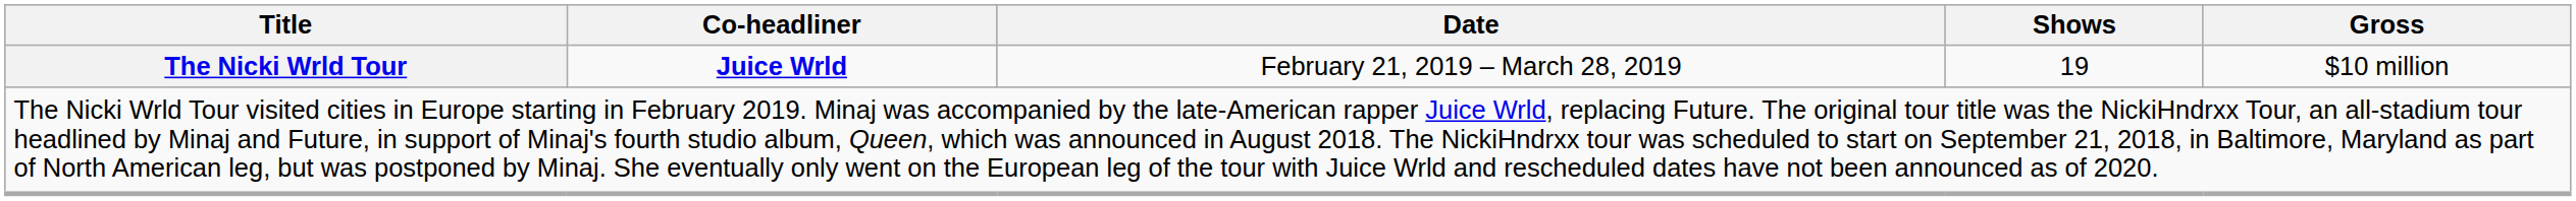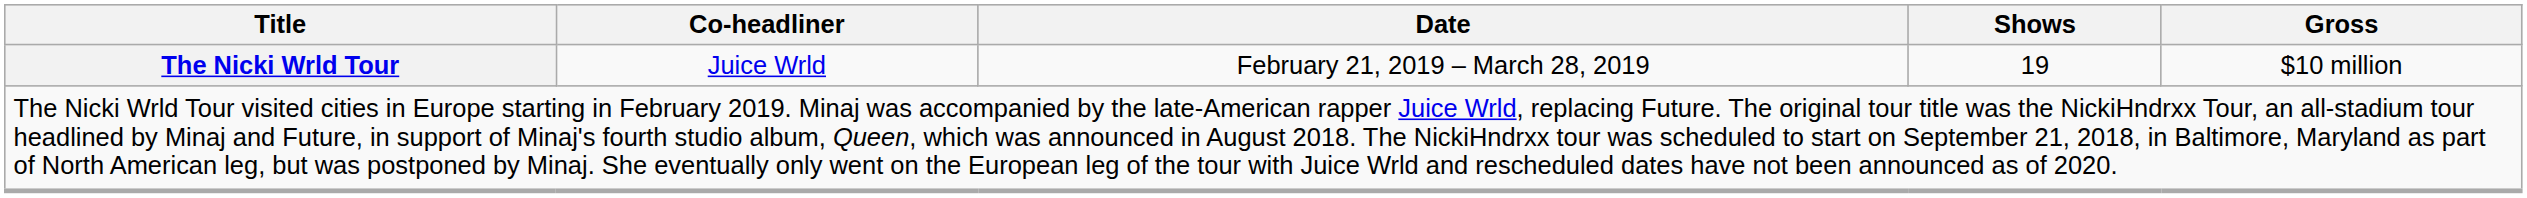The Nicki Wrld Tour | Co-headliner: bold -> normal
